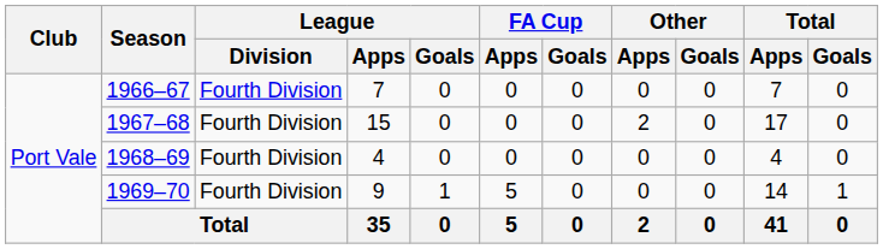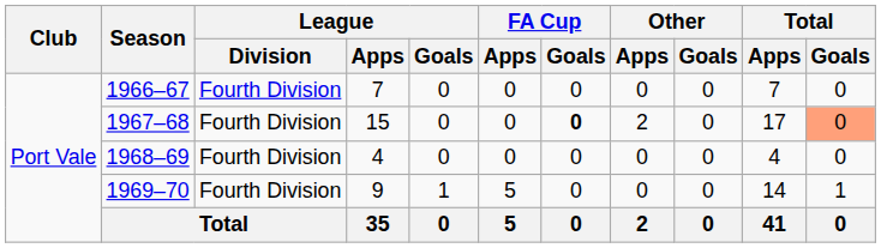1967–68 | FA Cup / Goals: normal -> bold
1967–68 | Total / Goals: no background -> lightsalmon background
